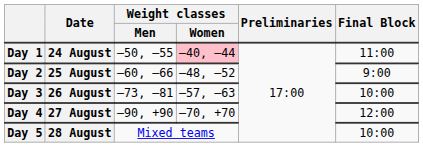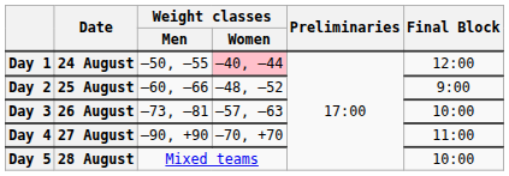Day 1 | Final Block: 11:00 -> 12:00
Day 4 | Final Block: 12:00 -> 11:00
